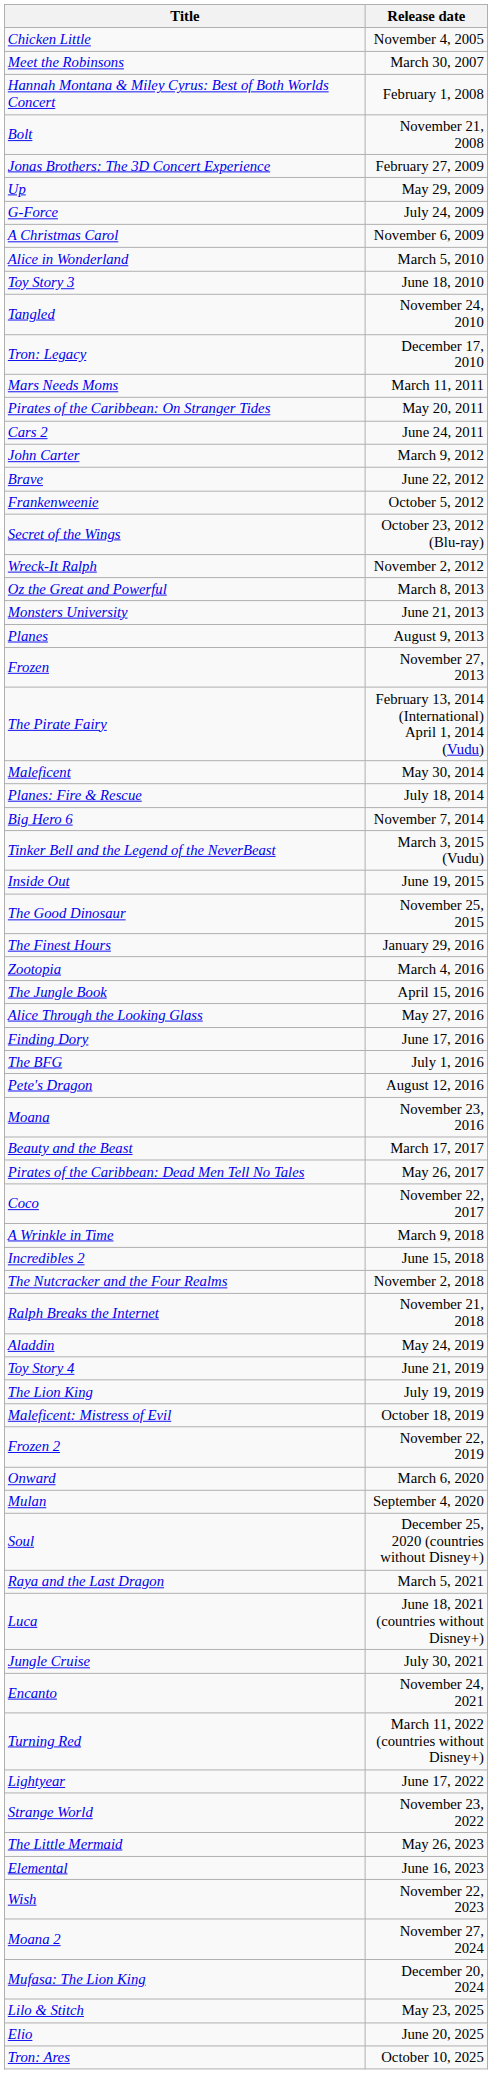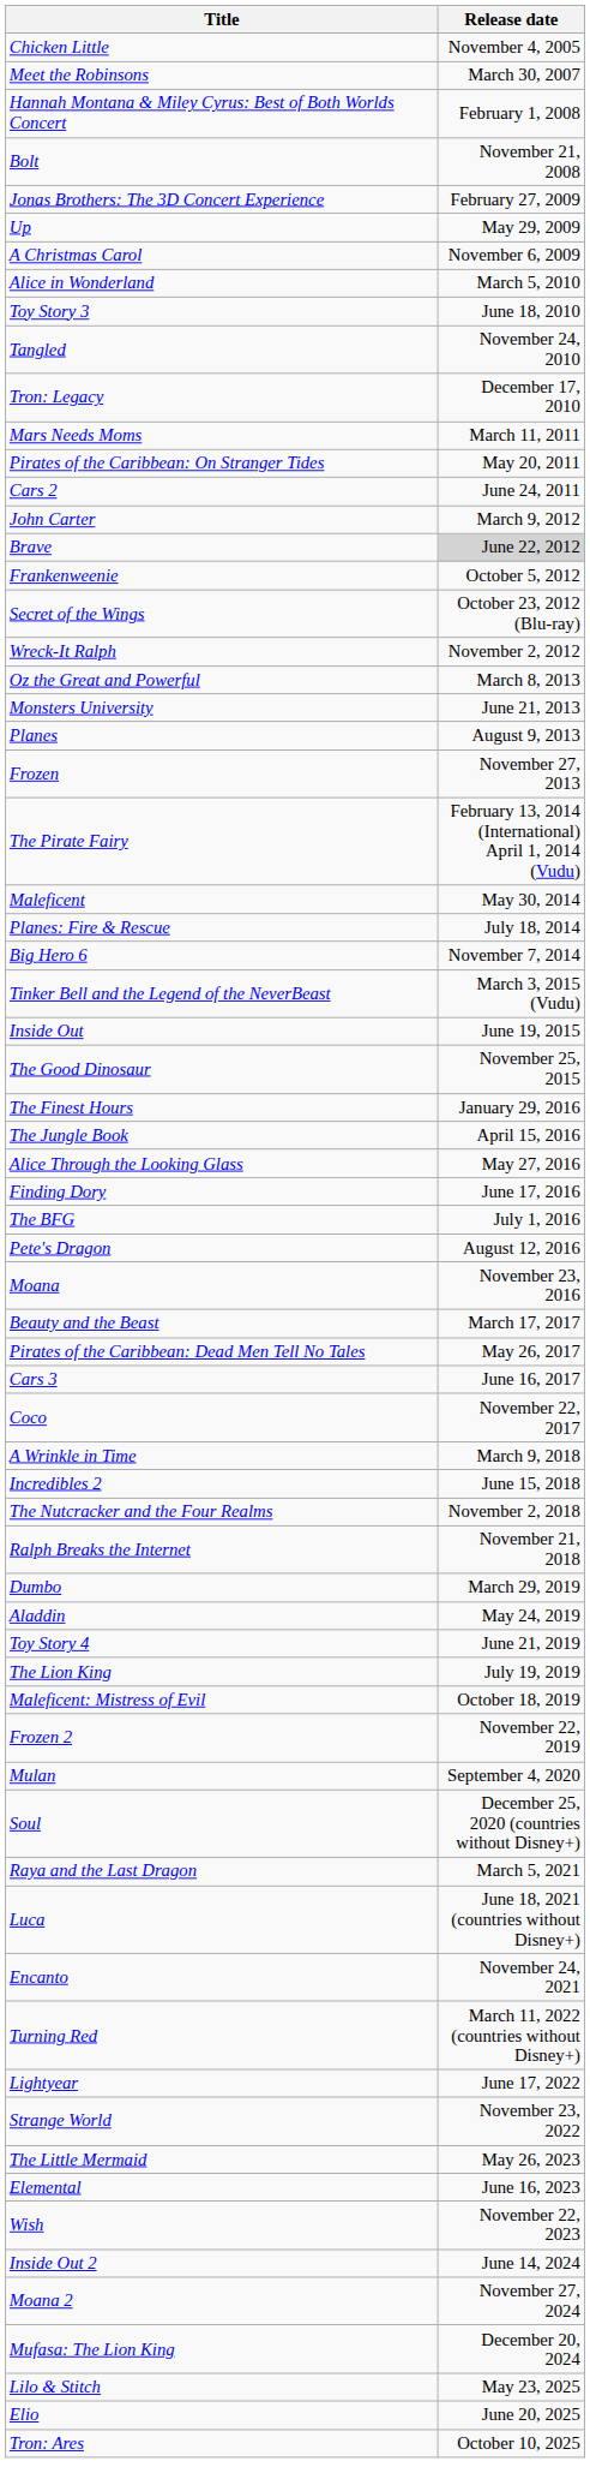- row: G-Force | July 24, 2009
Brave | Release date: no background -> lightgrey background
- row: Zootopia | March 4, 2016
+ row: Cars 3 | June 16, 2017
+ row: Dumbo | March 29, 2019
- row: Onward | March 6, 2020
- row: Jungle Cruise | July 30, 2021
+ row: Inside Out 2 | June 14, 2024
